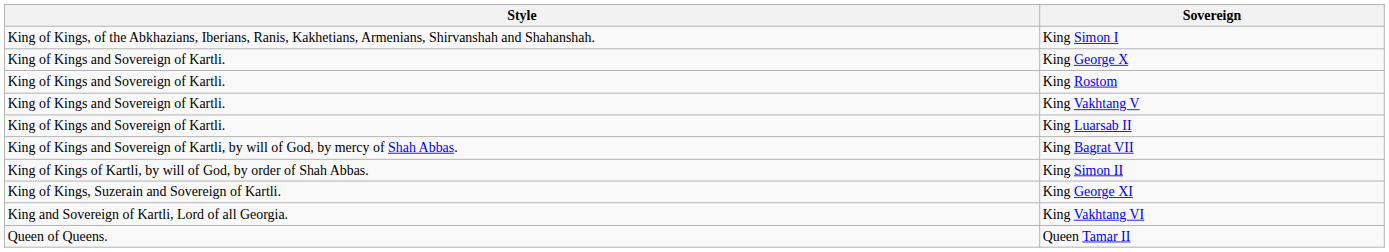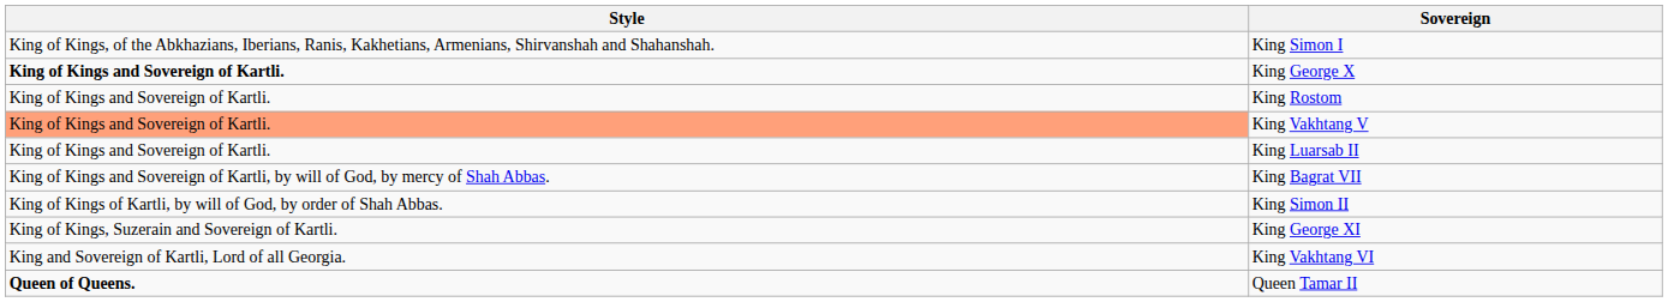King George X | Style: normal -> bold
King Vakhtang V | Style: no background -> lightsalmon background
Queen Tamar II | Style: normal -> bold
